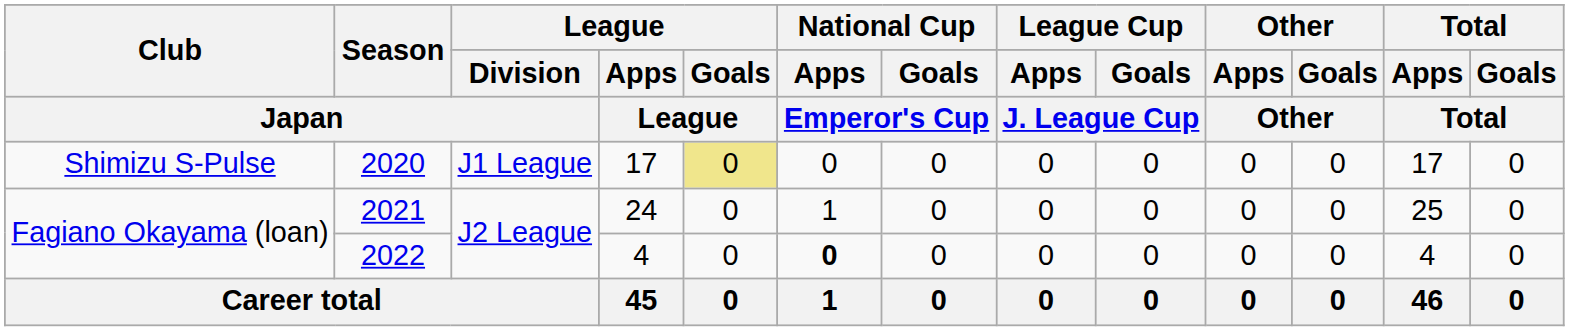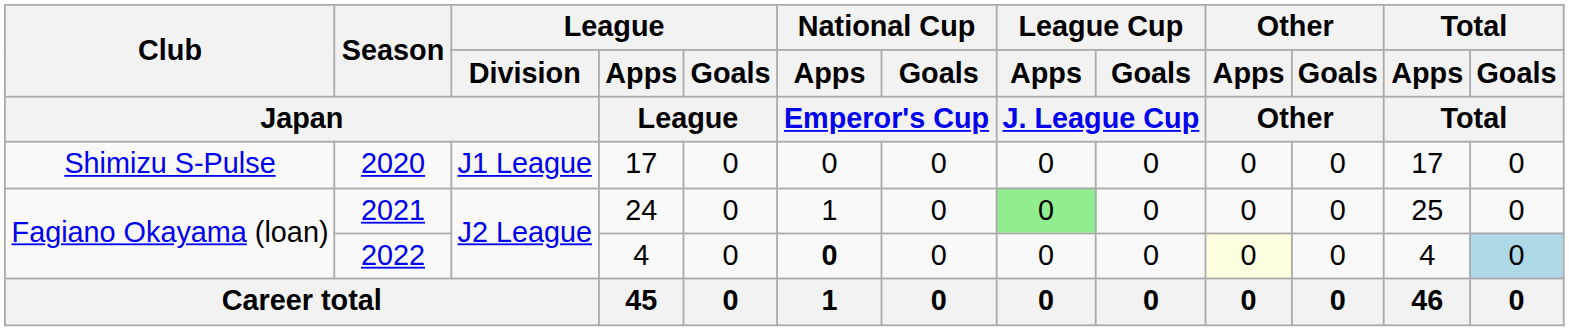2020 | League / Goals / League: khaki background -> no background
2021 | League Cup / Apps / J. League Cup: no background -> lightgreen background
2022 | Other / Apps / Other: no background -> lightyellow background
2022 | Total / Goals / Total: no background -> lightblue background
